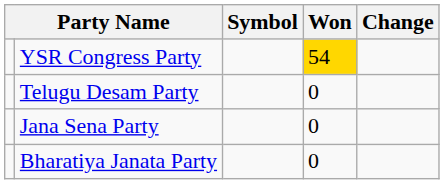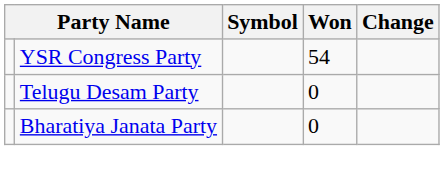YSR Congress Party | Won: gold background -> no background
- row: Jana Sena Party | 0
